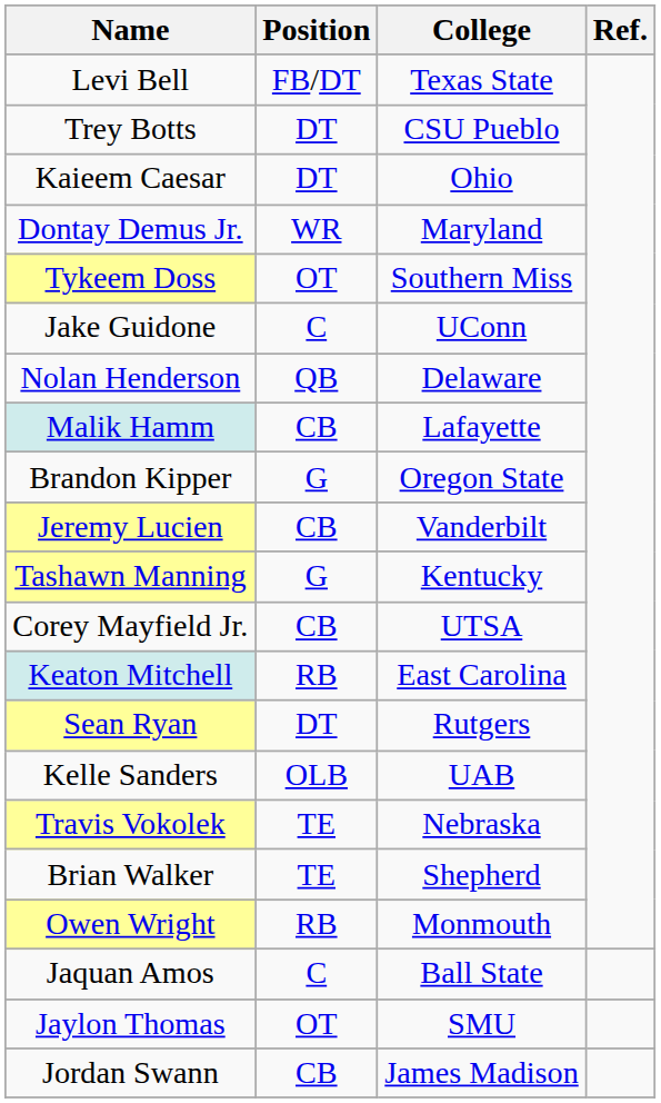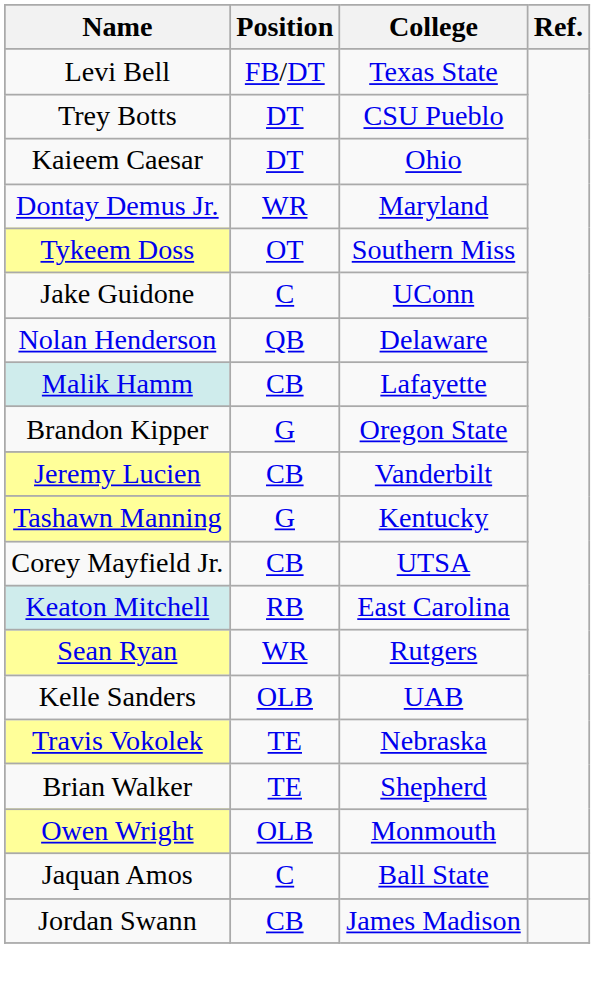Sean Ryan | Position: DT -> WR
Owen Wright | Position: RB -> OLB
- row: Jaylon Thomas | OT | SMU
